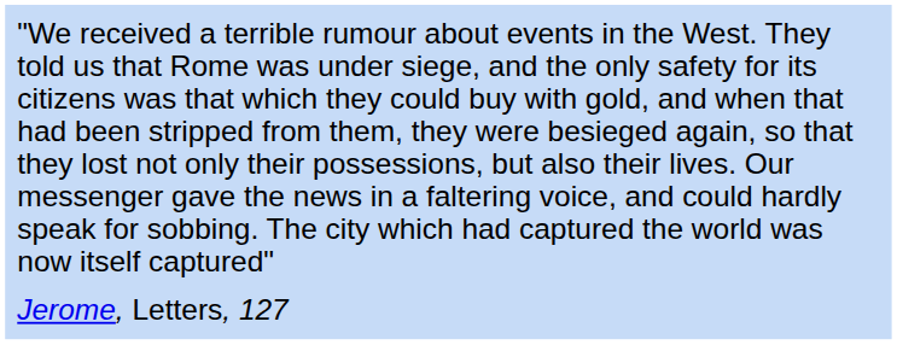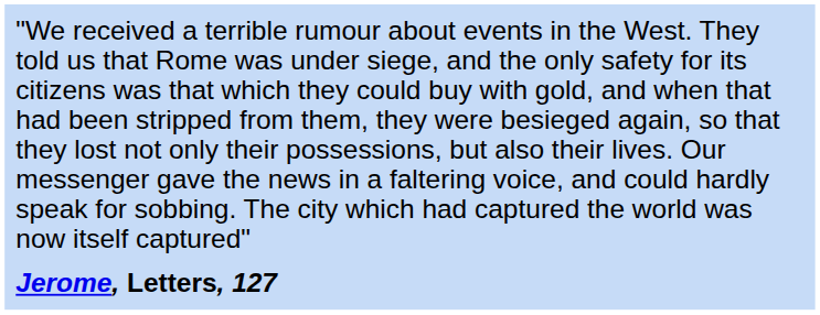row 2 | column 1: normal -> bold
